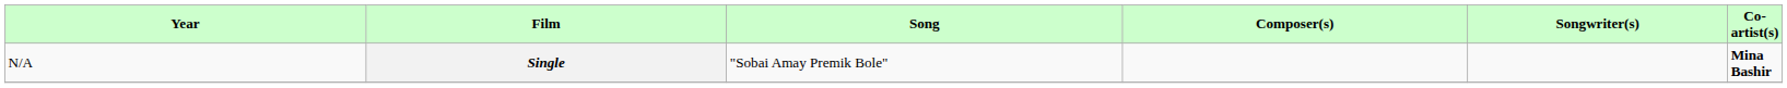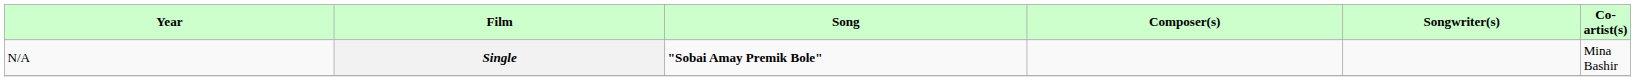Single | Song: normal -> bold
Single | Co-artist(s): bold -> normal
